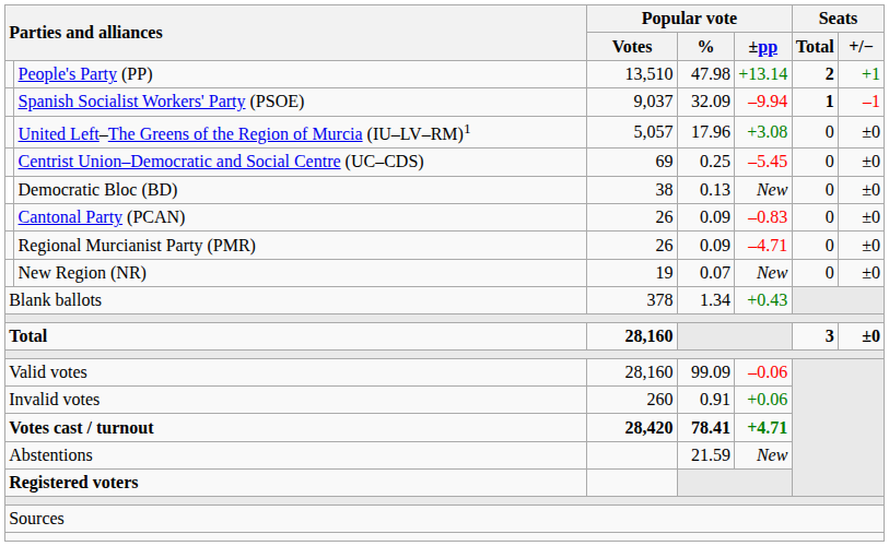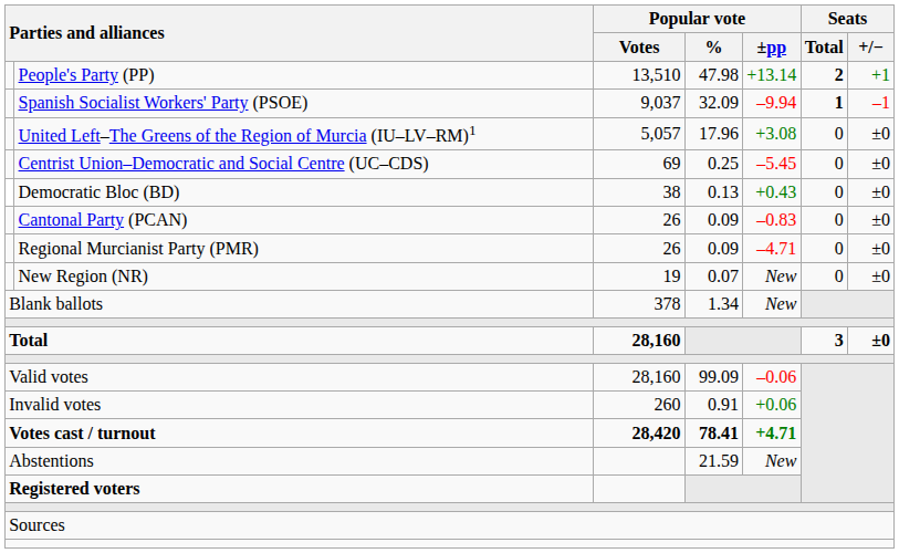Democratic Bloc (BD) | Popular vote / ±pp: New -> +0.43
Blank ballots | Popular vote / ±pp: +0.43 -> New
